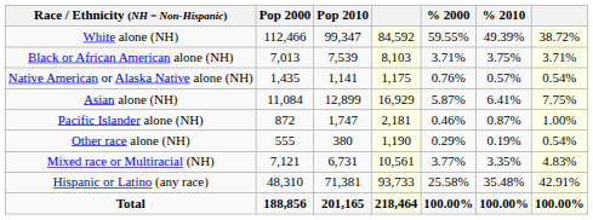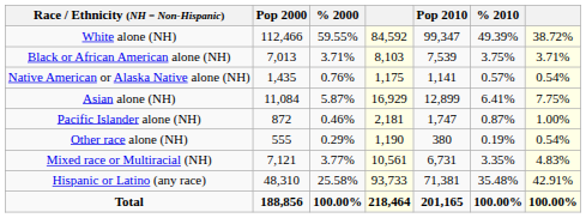columns swapped: Pop 2010 <-> % 2000
